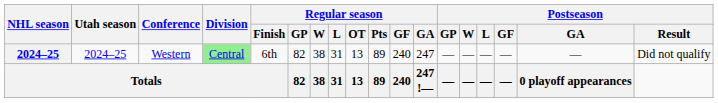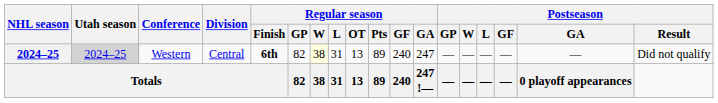Western | Utah season: no background -> lightgrey background
Western | Division: lightgreen background -> no background
Western | Regular season / Finish: normal -> bold
Western | Regular season / W: no background -> lightyellow background
